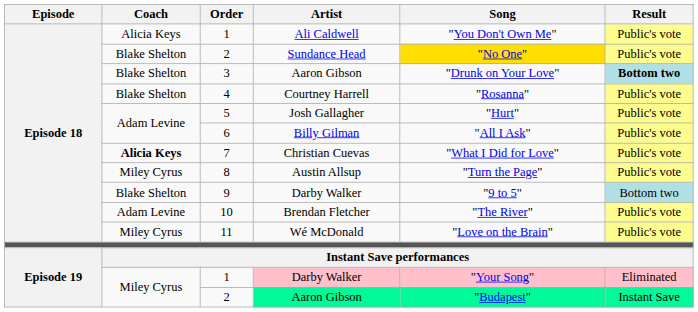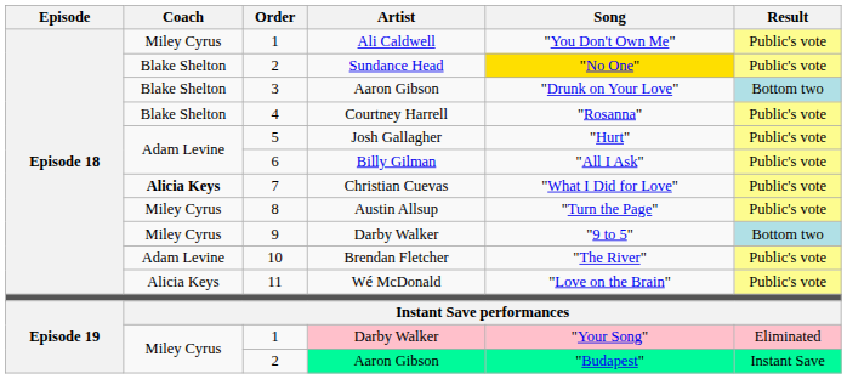1 / Ali Caldwell | Coach: Alicia Keys -> Miley Cyrus
3 | Result: bold -> normal
9 | Coach: Blake Shelton -> Miley Cyrus
11 | Coach: Miley Cyrus -> Alicia Keys
